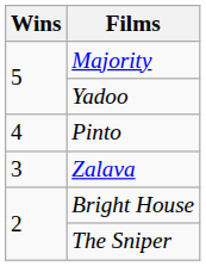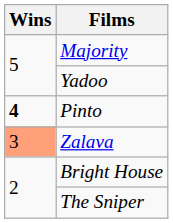Pinto | Wins: normal -> bold
Zalava | Wins: no background -> lightsalmon background
